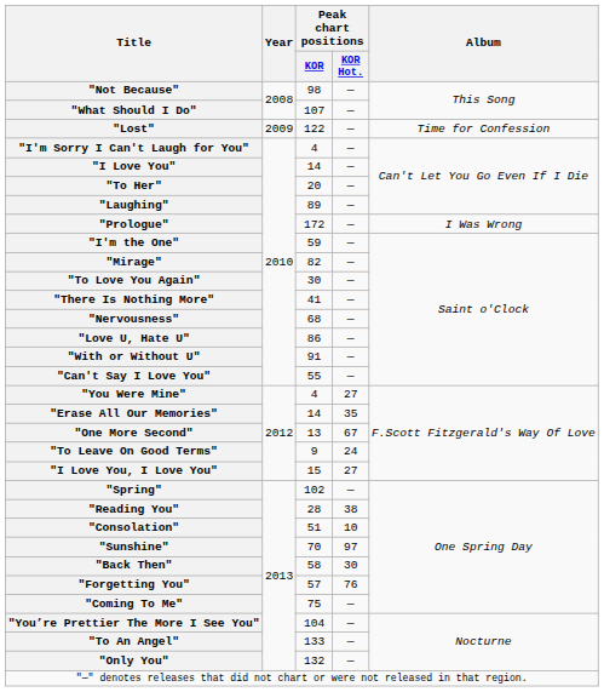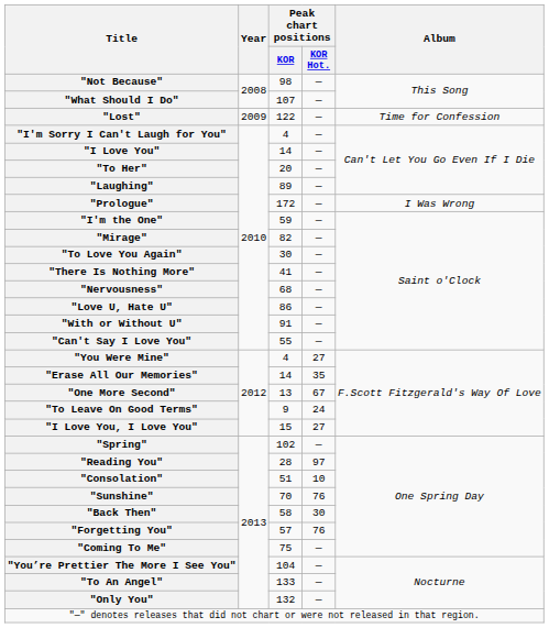"Reading You" | Peak chart positions / KOR Hot.: 38 -> 97
"Sunshine" | Peak chart positions / KOR Hot.: 97 -> 76
